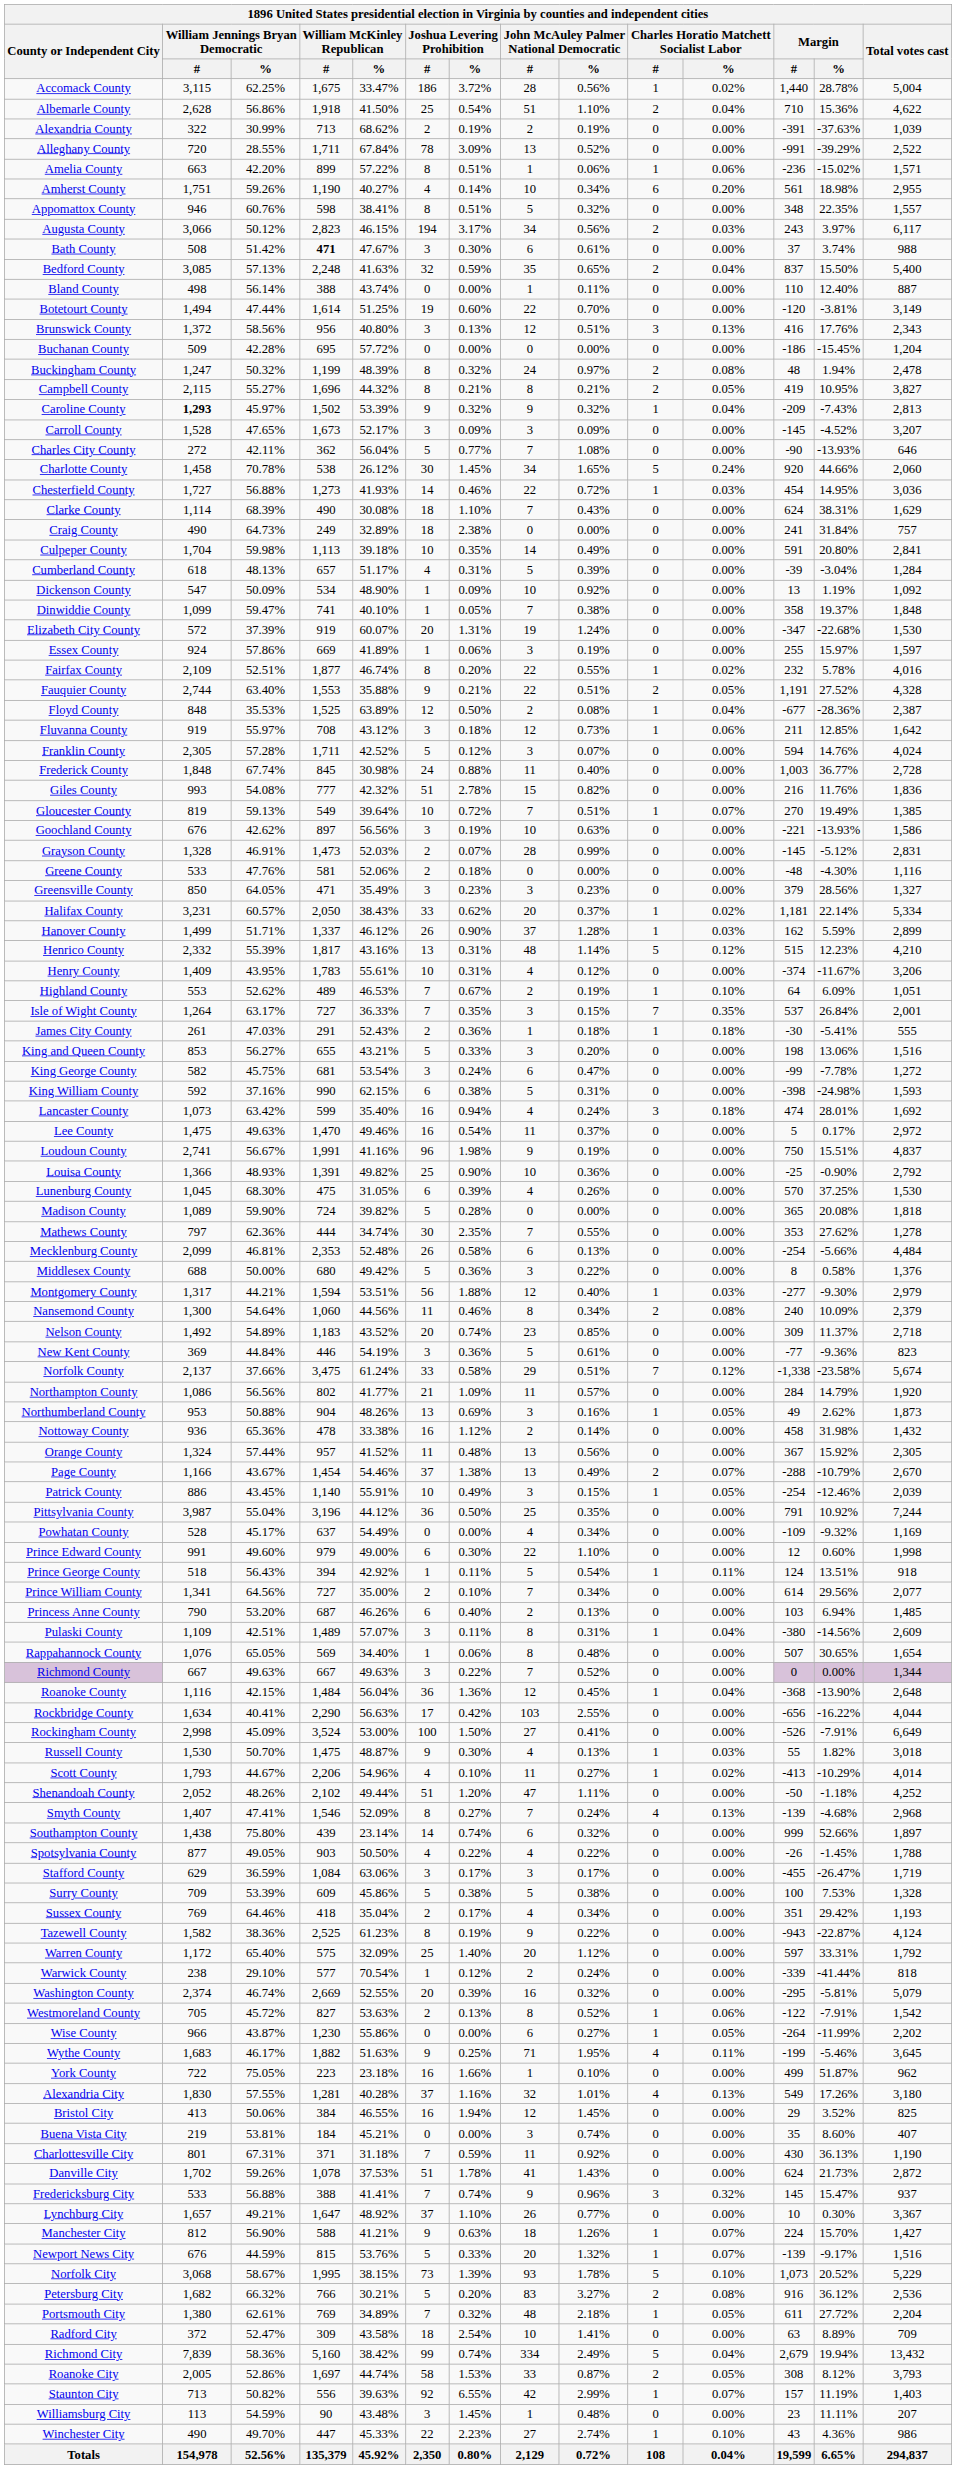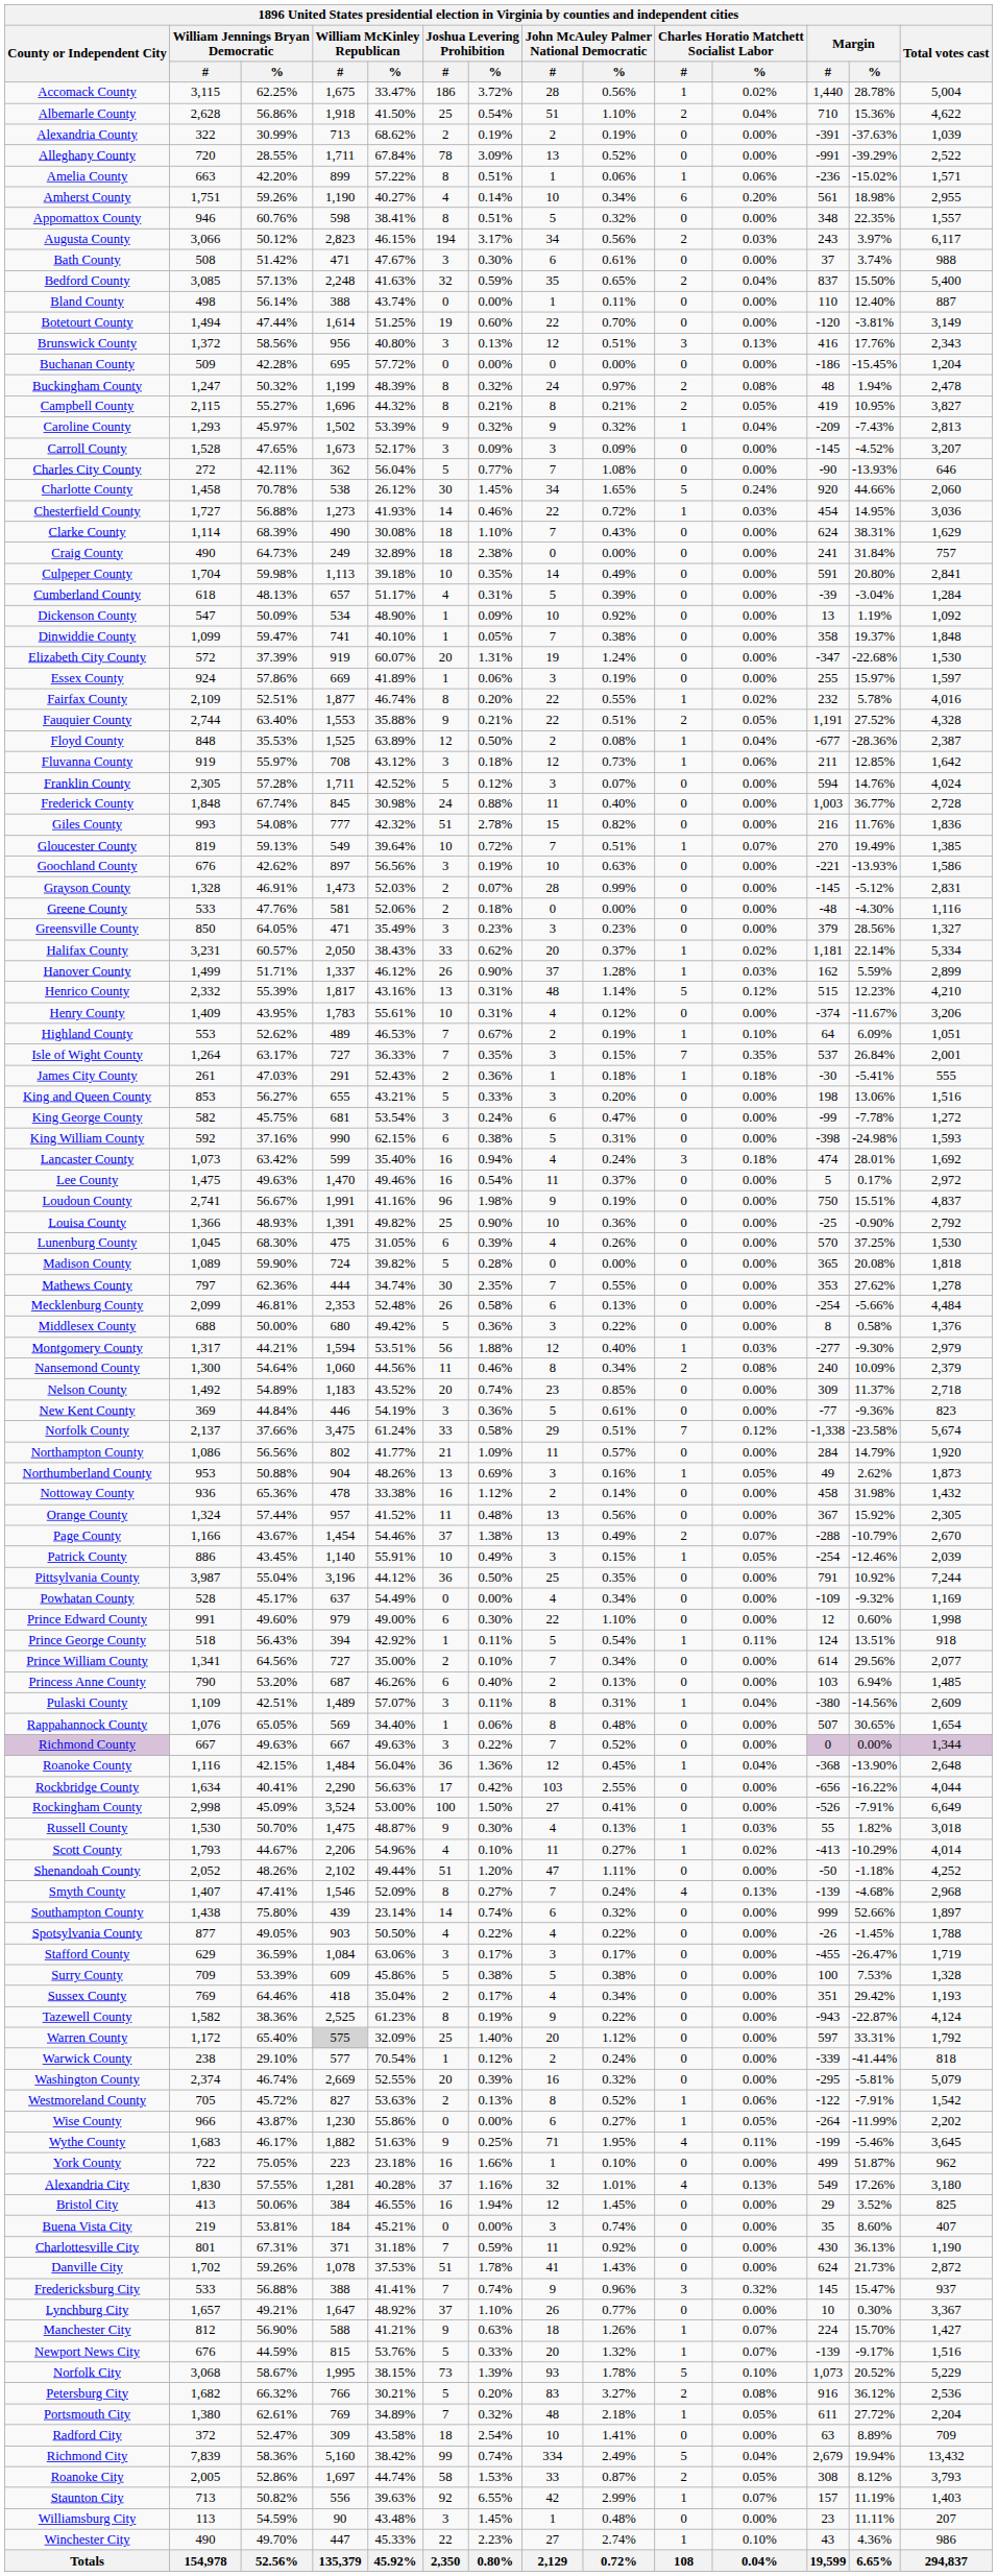Bath County | William McKinley Republican / #: bold -> normal
Caroline County | William Jennings Bryan Democratic / #: bold -> normal
Warren County | William McKinley Republican / #: no background -> lightgrey background
